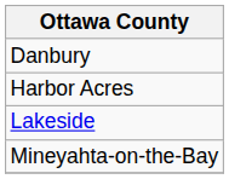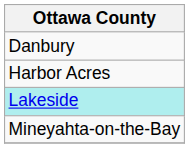row 4 | column 1: no background -> paleturquoise background
